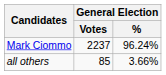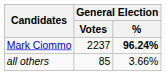Mark Ciommo | General Election / %: normal -> bold
